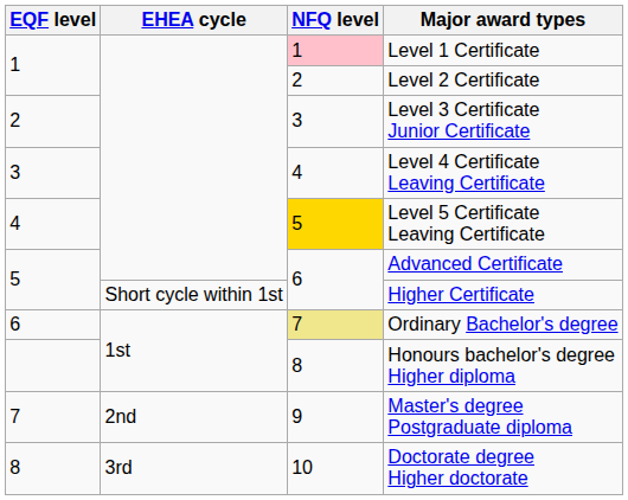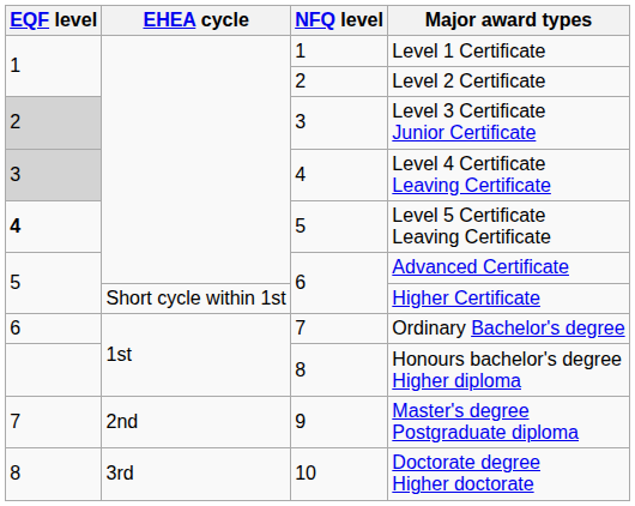Level 1 Certificate | NFQ level: pink background -> no background
Level 3 Certificate Junior Certificate | EQF level: no background -> lightgrey background
Level 4 Certificate Leaving Certificate | EQF level: no background -> lightgrey background
Level 5 Certificate Leaving Certificate | EQF level: normal -> bold
Level 5 Certificate Leaving Certificate | NFQ level: gold background -> no background
Ordinary Bachelor's degree | NFQ level: khaki background -> no background
